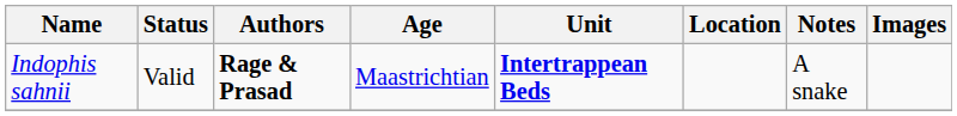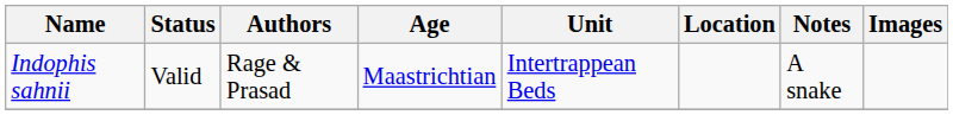Indophis sahnii | Authors: bold -> normal
Indophis sahnii | Unit: bold -> normal
